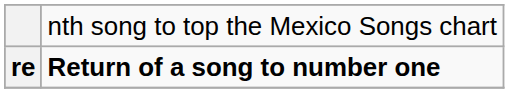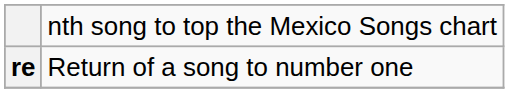re | column 2: bold -> normal
